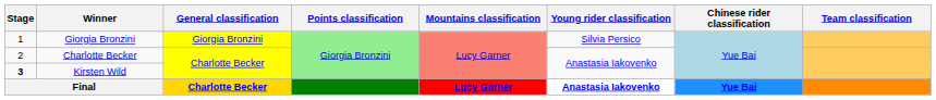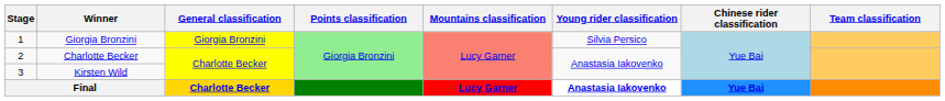Kirsten Wild | Stage: bold -> normal
